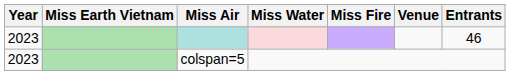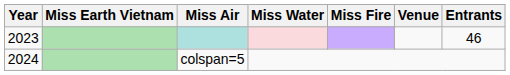colspan=5 | Year: 2023 -> 2024
